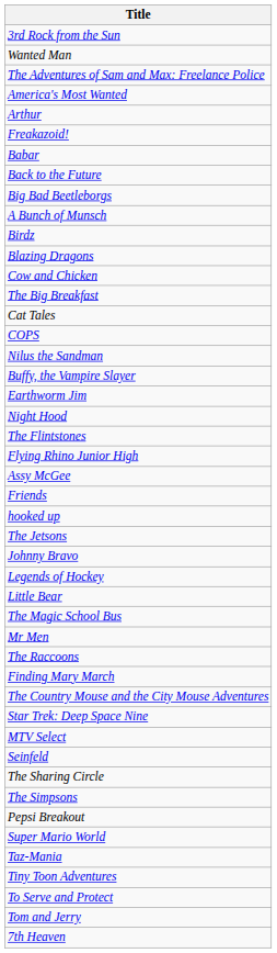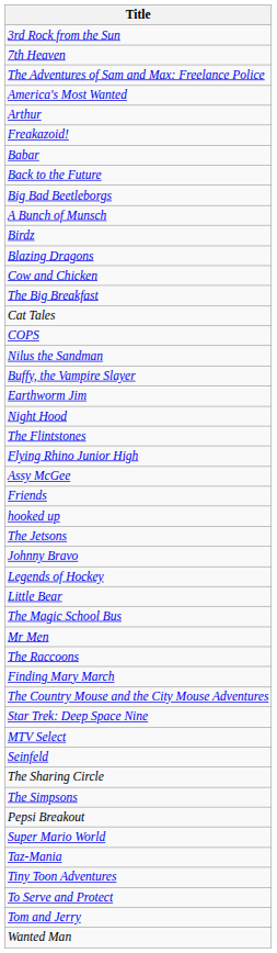row 3 | column 1: Wanted Man -> 7th Heaven
row 47 | column 1: 7th Heaven -> Wanted Man
